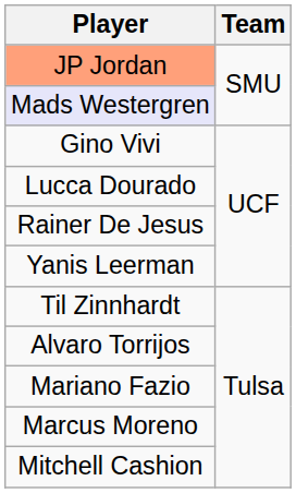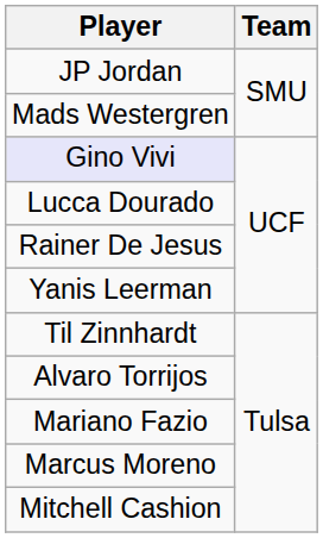JP Jordan | Player: lightsalmon background -> no background
Mads Westergren | Player: lavender background -> no background
Gino Vivi | Player: no background -> lavender background
